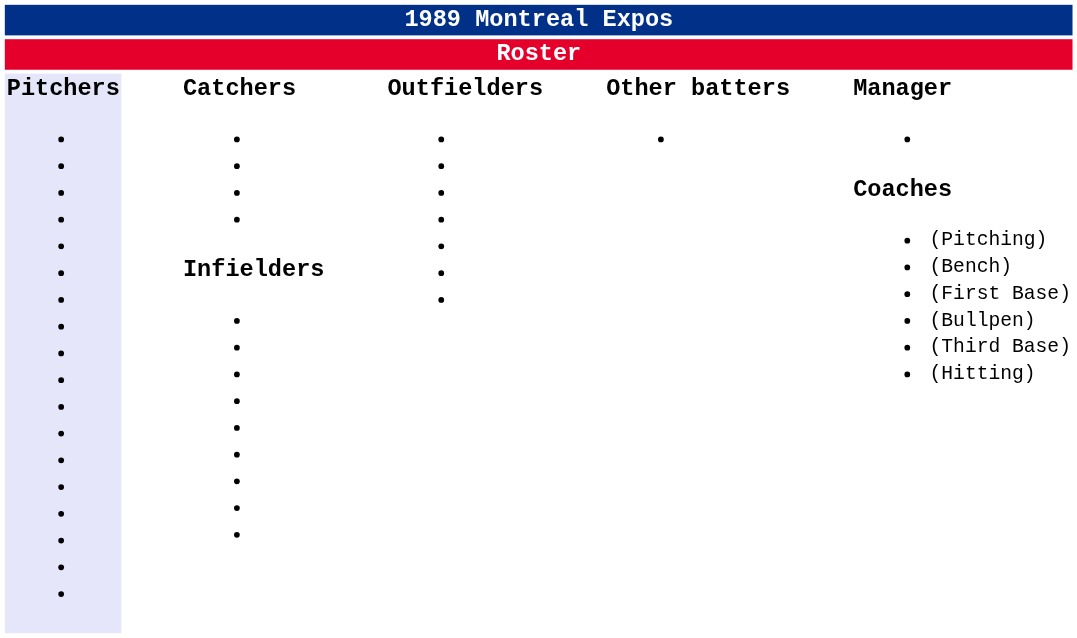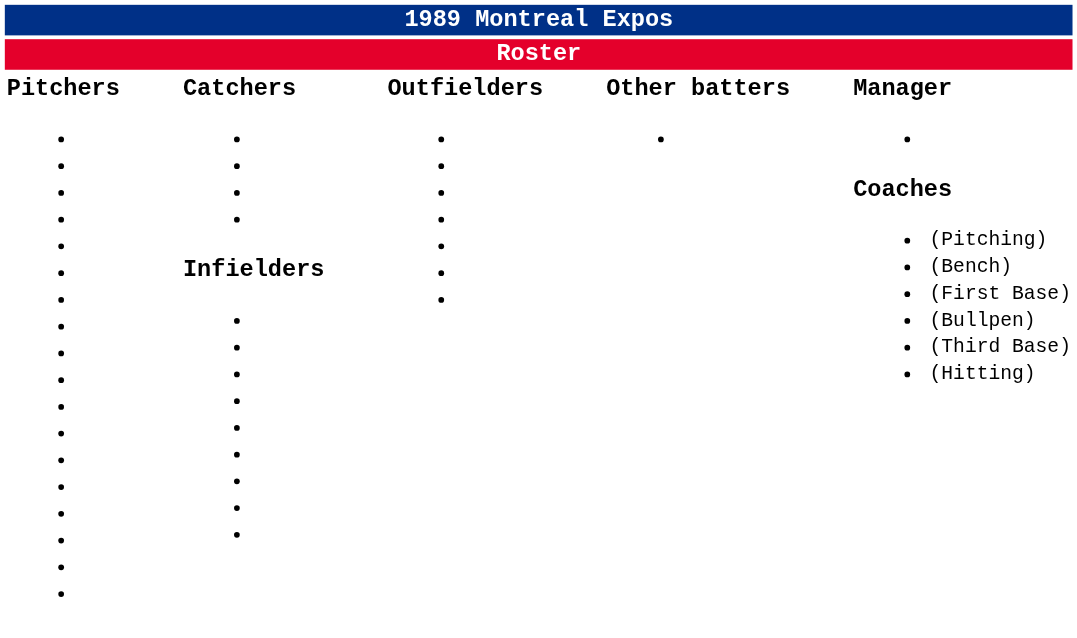Pitchers | column 1: lavender background -> no background
